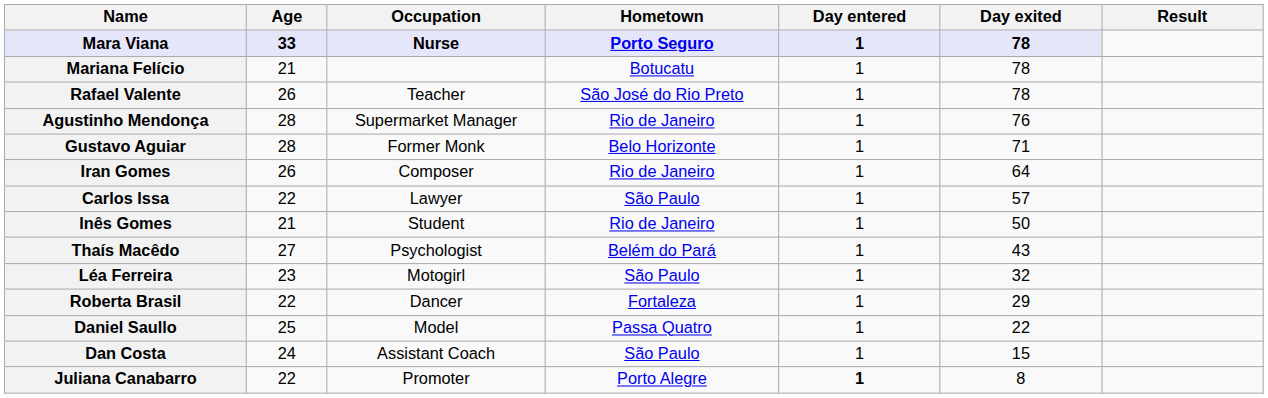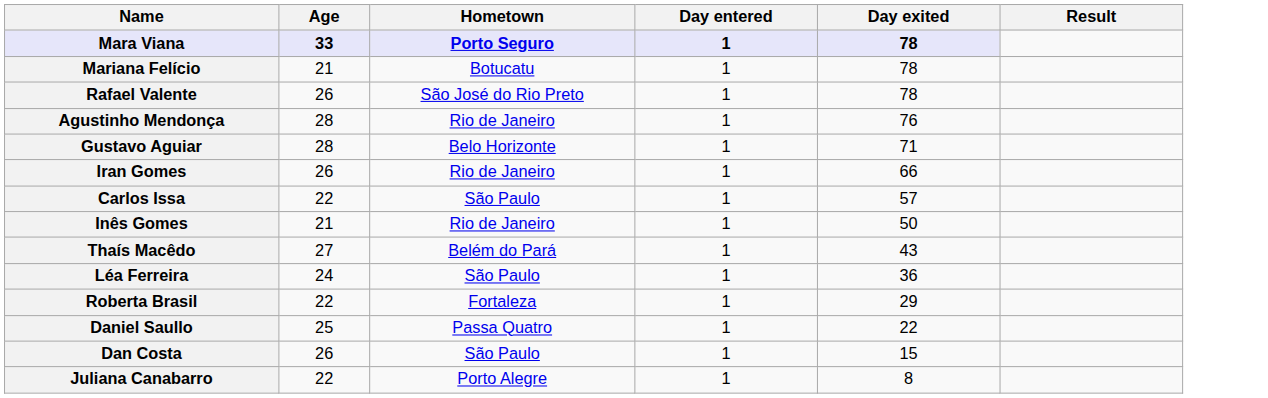- column: Occupation | Nurse | Teacher | Supermarket Manager | Former Monk | Composer | Lawyer | Student | Psychologist | Motogirl | Dancer | Model | Assistant Coach | Promoter
Iran Gomes | Day exited: 64 -> 66
Léa Ferreira | Age: 23 -> 24
Léa Ferreira | Day exited: 32 -> 36
Dan Costa | Age: 24 -> 26
Juliana Canabarro | Day entered: bold -> normal
